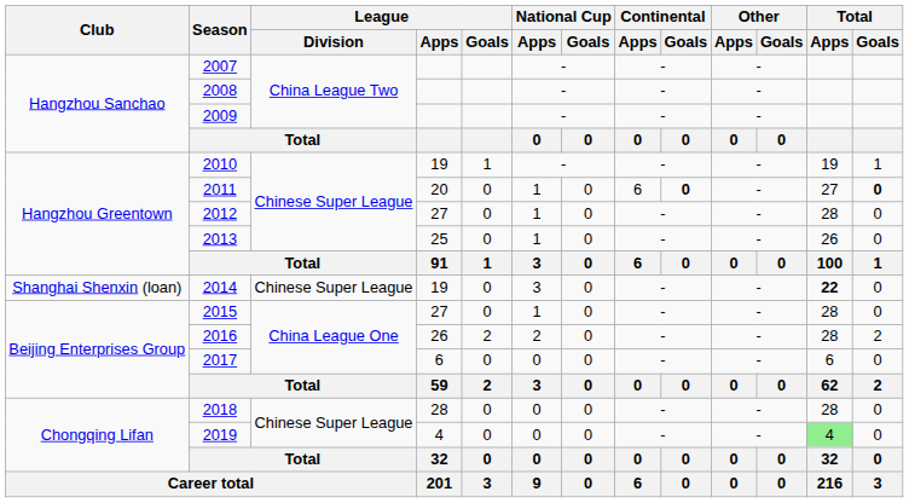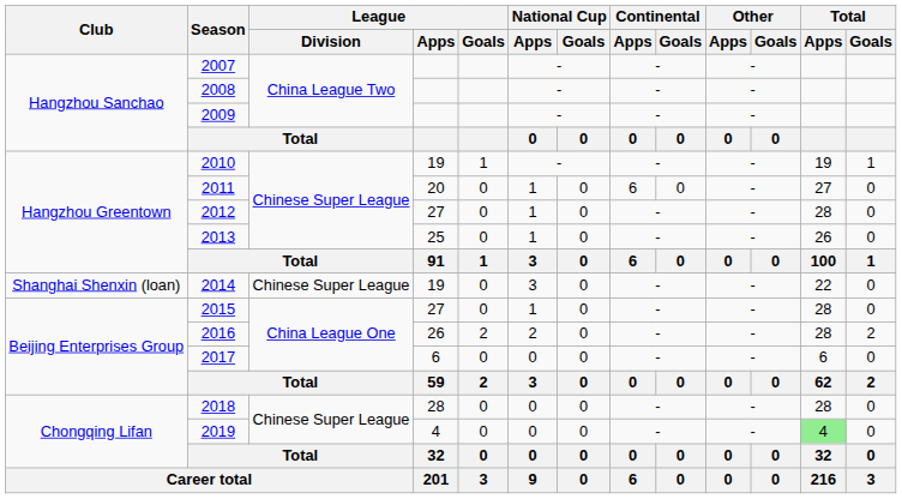2011 | Continental / Goals: bold -> normal
2011 | Total / Goals: bold -> normal
2014 | Total / Apps: bold -> normal
